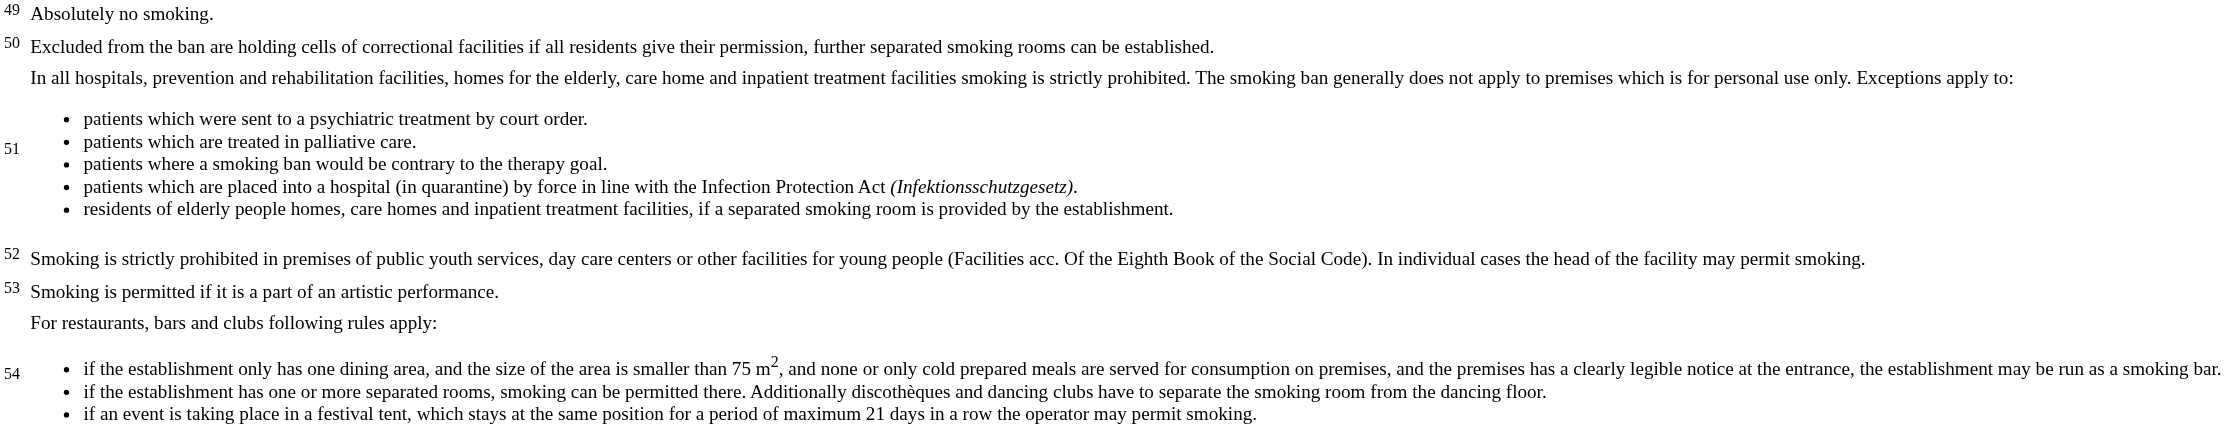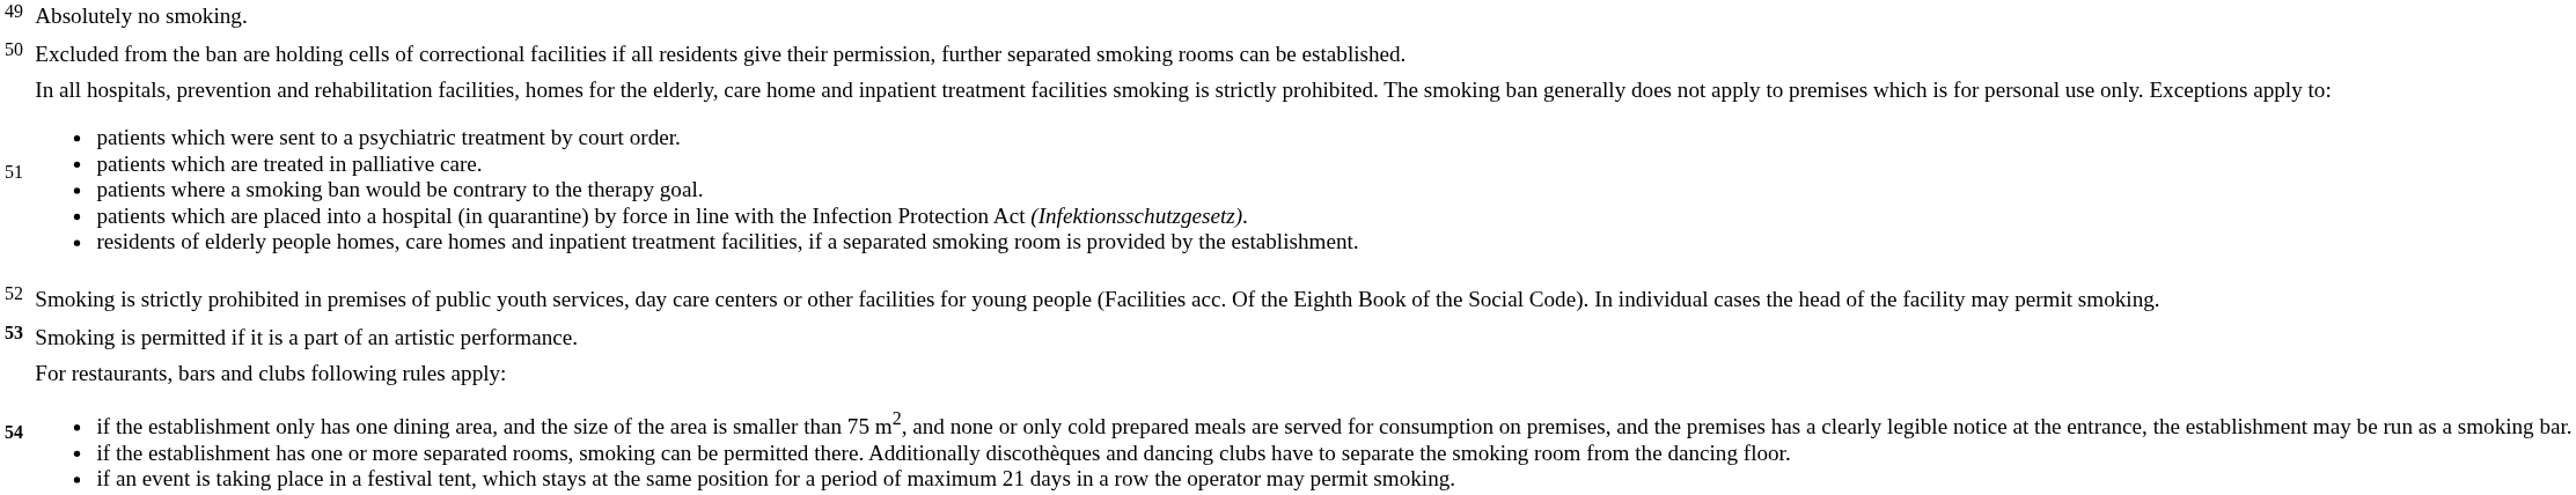row 5 | column 1: normal -> bold
row 6 | column 1: normal -> bold
